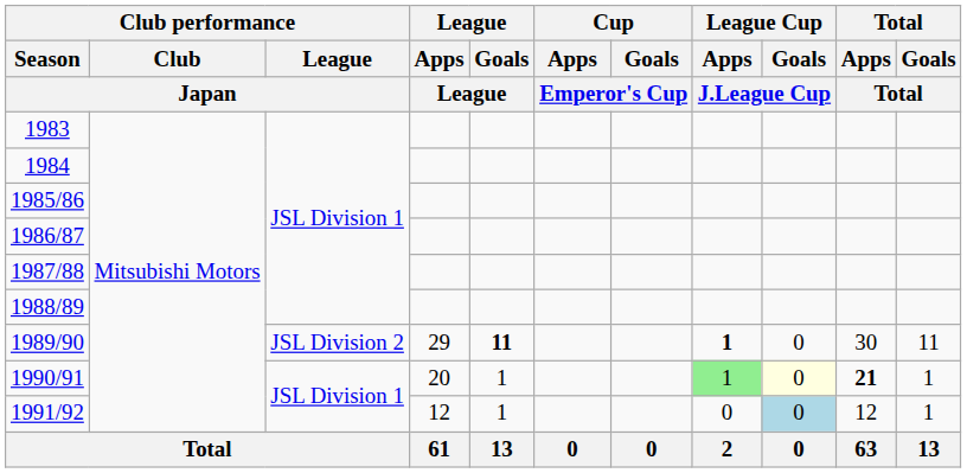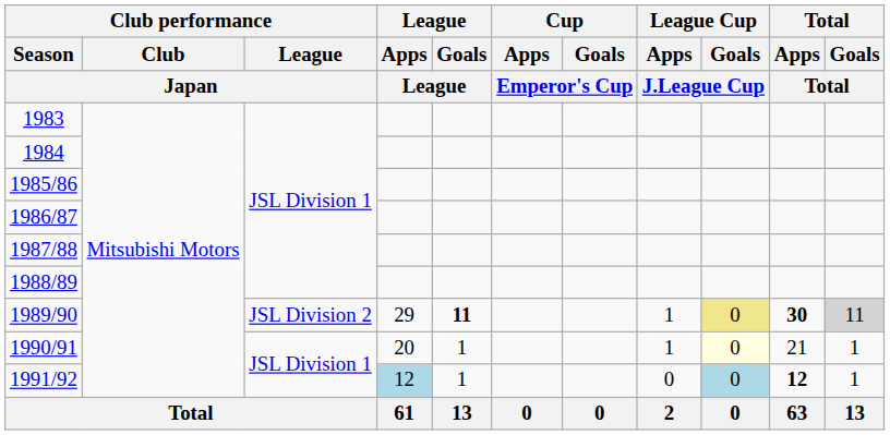1989/90 | League Cup / Apps / J.League Cup: bold -> normal
1989/90 | League Cup / Goals / J.League Cup: no background -> khaki background
1989/90 | Total / Apps / Total: normal -> bold
1989/90 | Total / Goals / Total: no background -> lightgrey background
1990/91 | League Cup / Apps / J.League Cup: lightgreen background -> no background
1990/91 | Total / Apps / Total: bold -> normal
1991/92 | League / Apps / League: no background -> lightblue background
1991/92 | Total / Apps / Total: normal -> bold
